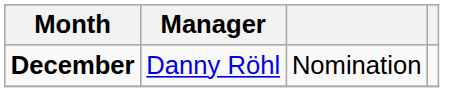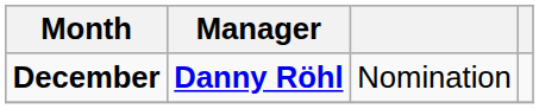December | Manager: normal -> bold
